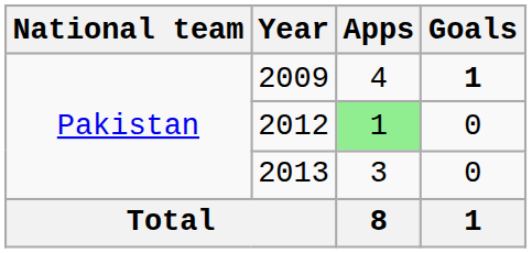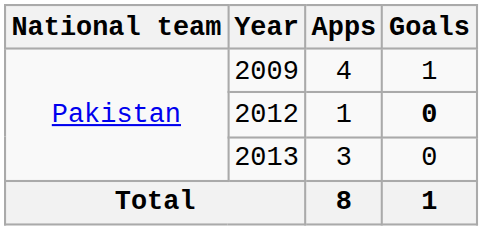2009 | Goals: bold -> normal
2012 | Apps: lightgreen background -> no background
2012 | Goals: normal -> bold
